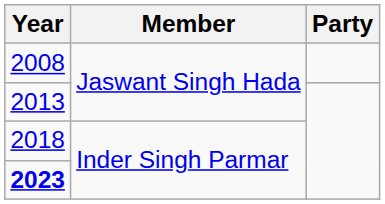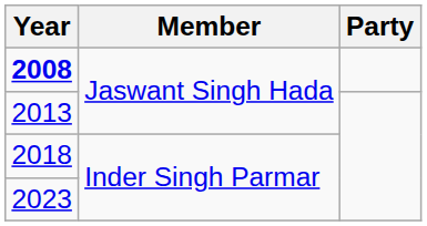2008 | Year: normal -> bold
2023 | Year: bold -> normal
